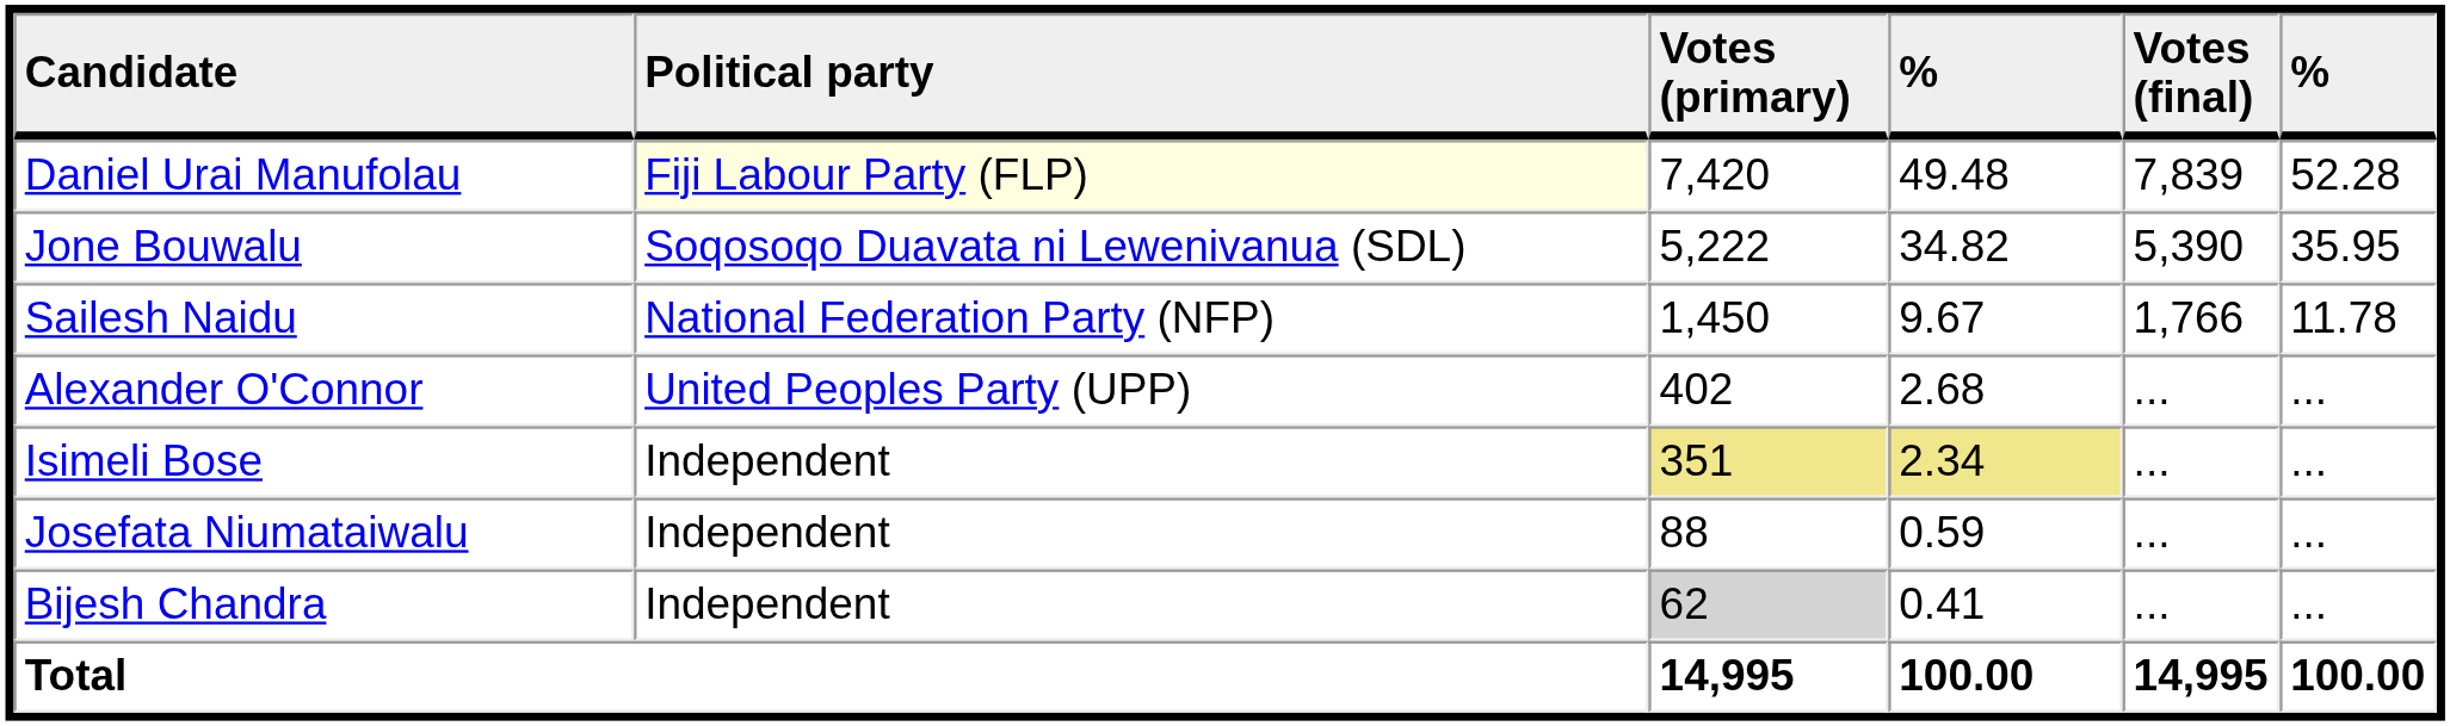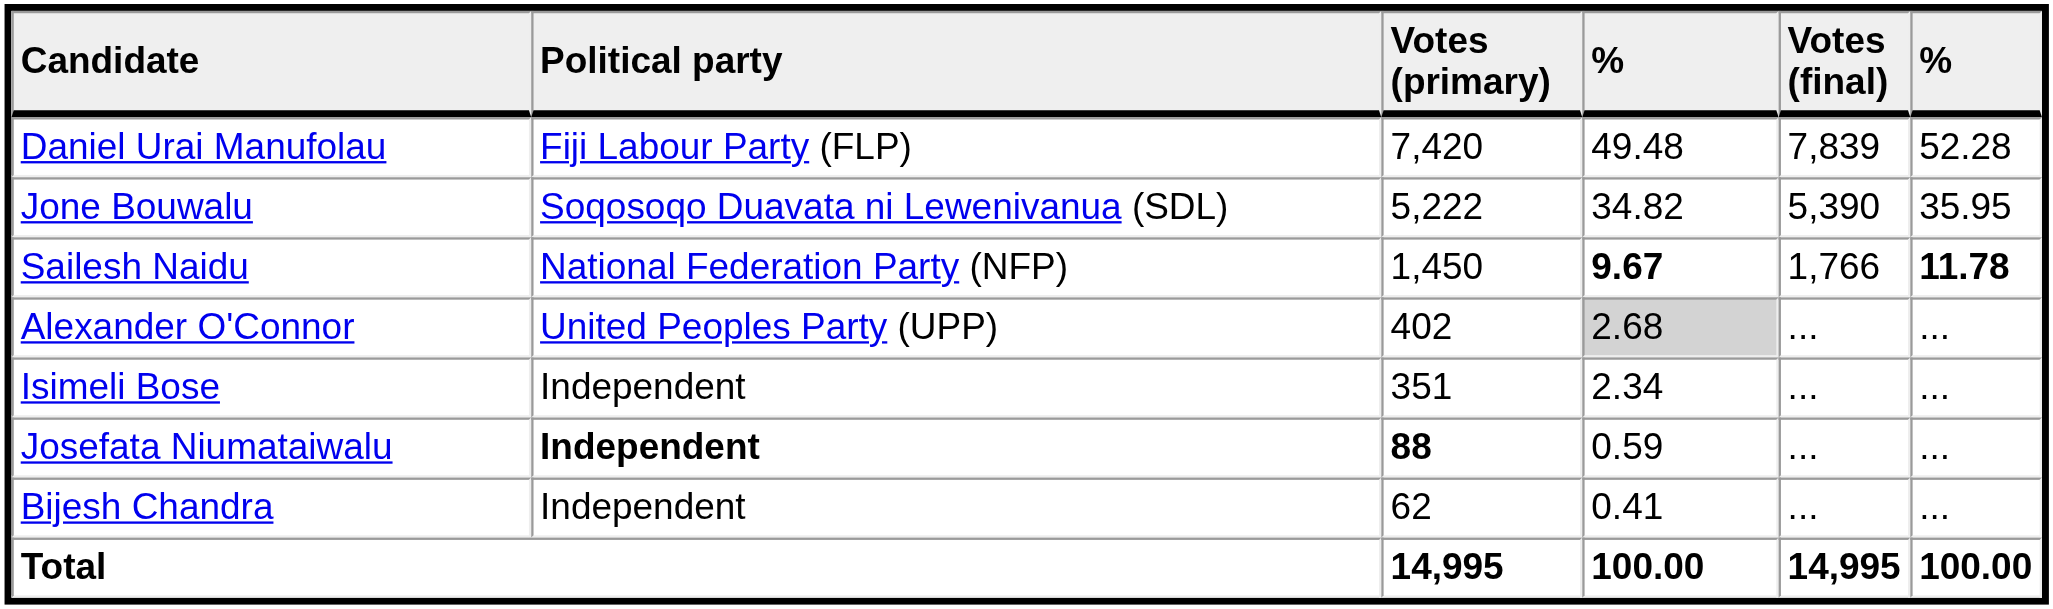Daniel Urai Manufolau | Political party: lightyellow background -> no background
Sailesh Naidu | column 4: normal -> bold
Sailesh Naidu | column 6: normal -> bold
Alexander O'Connor | column 4: no background -> lightgrey background
Isimeli Bose | Votes (primary): khaki background -> no background
Isimeli Bose | column 4: khaki background -> no background
Josefata Niumataiwalu | Political party: normal -> bold
Josefata Niumataiwalu | Votes (primary): normal -> bold
Bijesh Chandra | Votes (primary): lightgrey background -> no background
